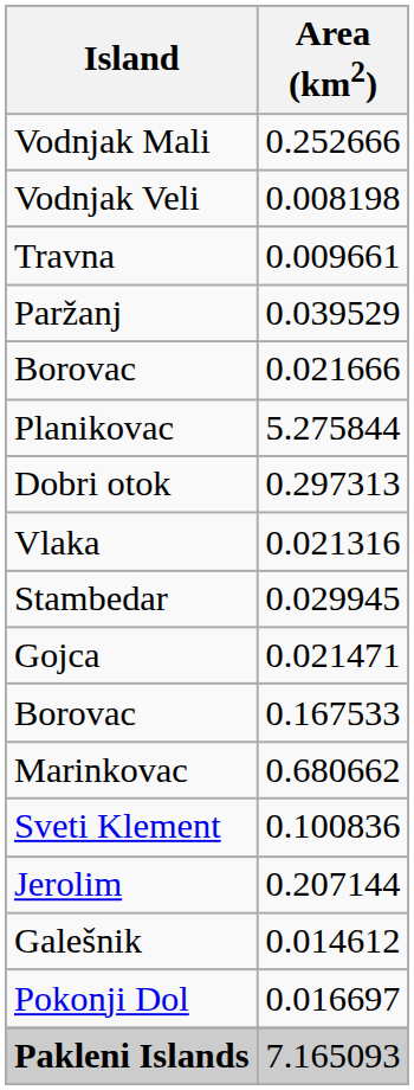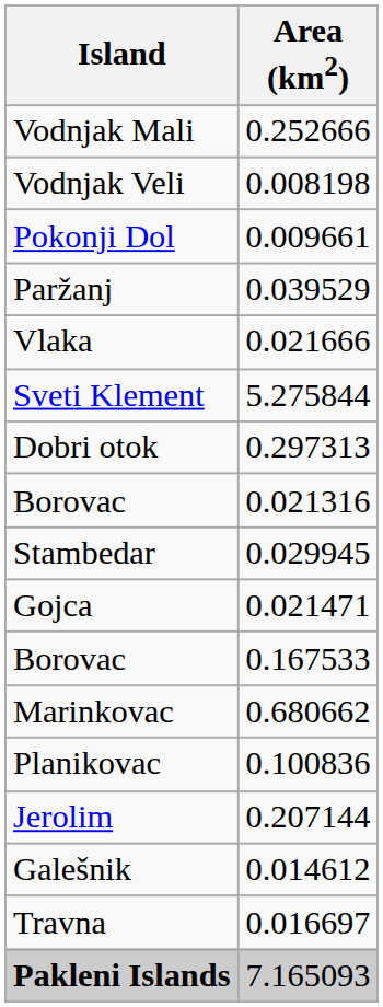row 4 | Island: Travna -> Pokonji Dol
row 6 | Island: Borovac -> Vlaka
row 7 | Island: Planikovac -> Sveti Klement
row 9 | Island: Vlaka -> Borovac
row 14 | Island: Sveti Klement -> Planikovac
row 17 | Island: Pokonji Dol -> Travna
